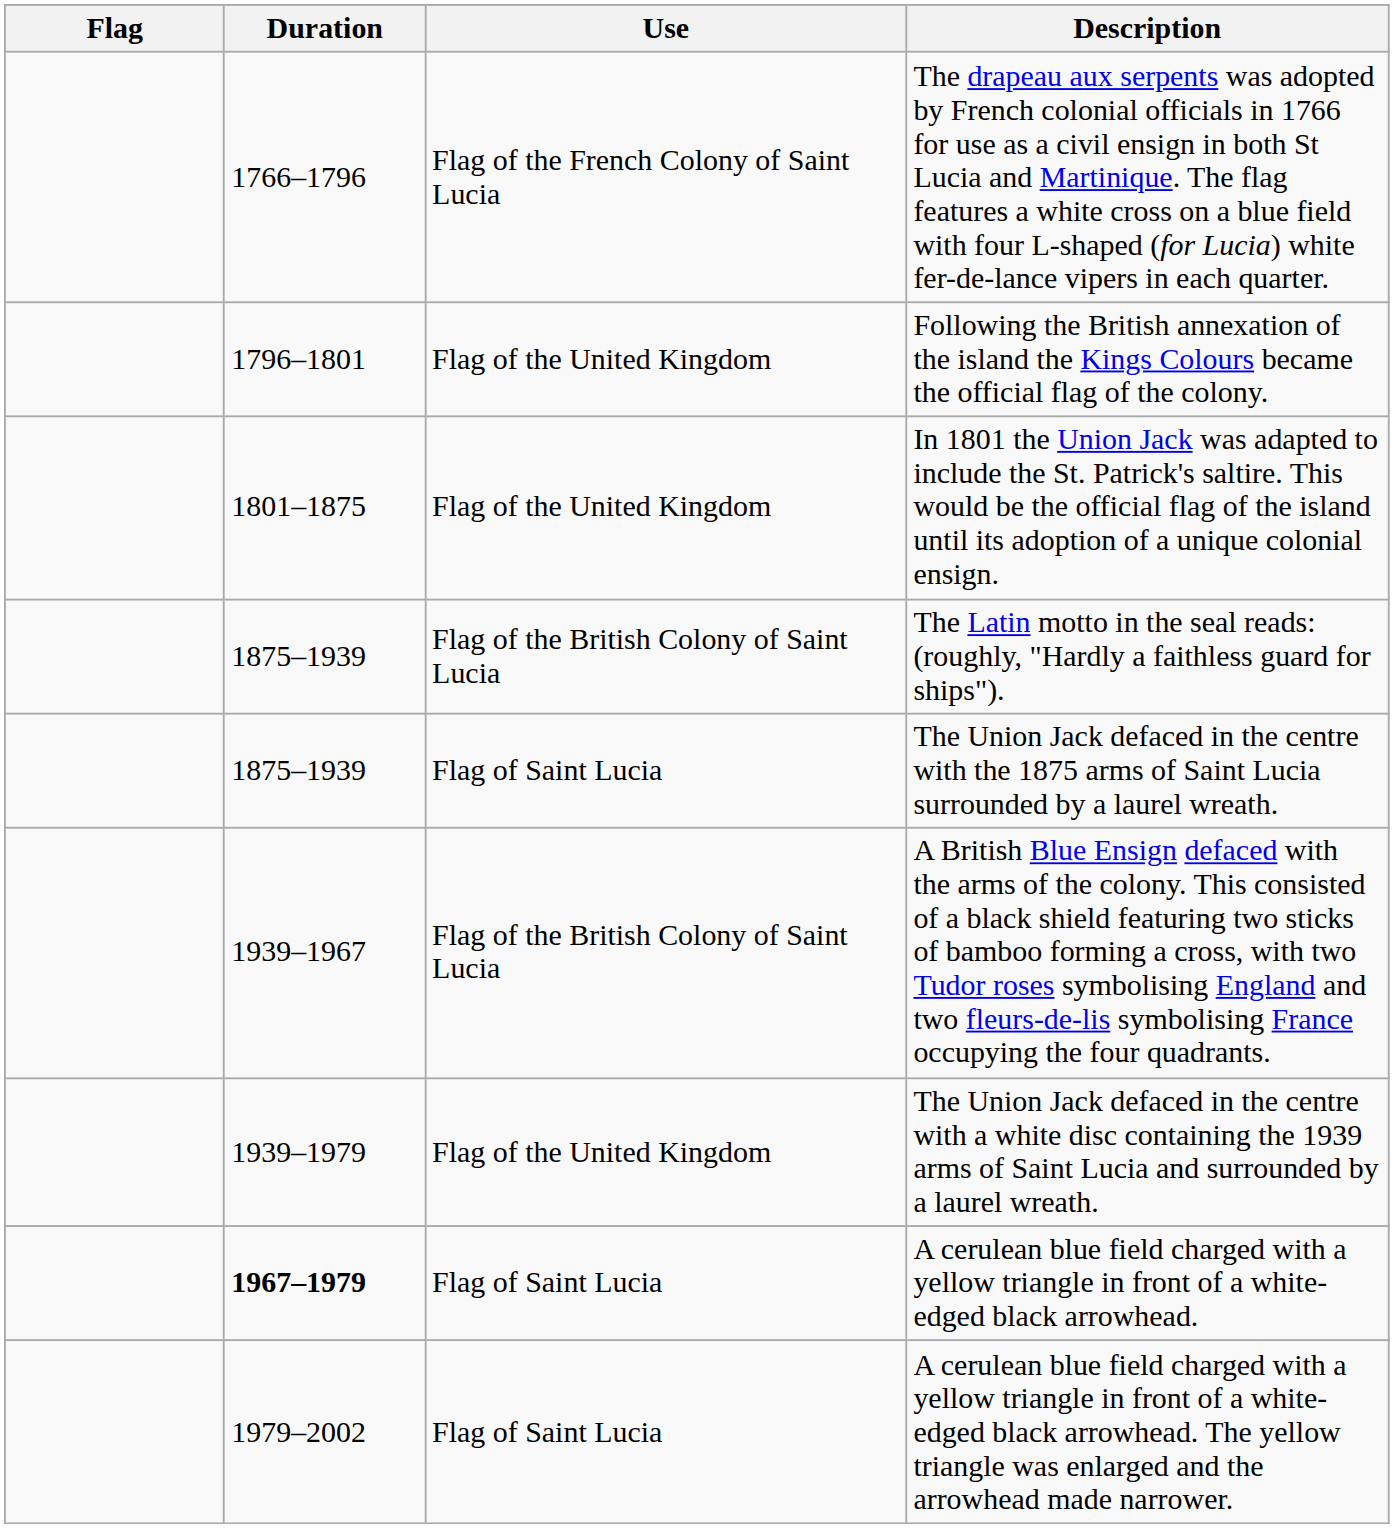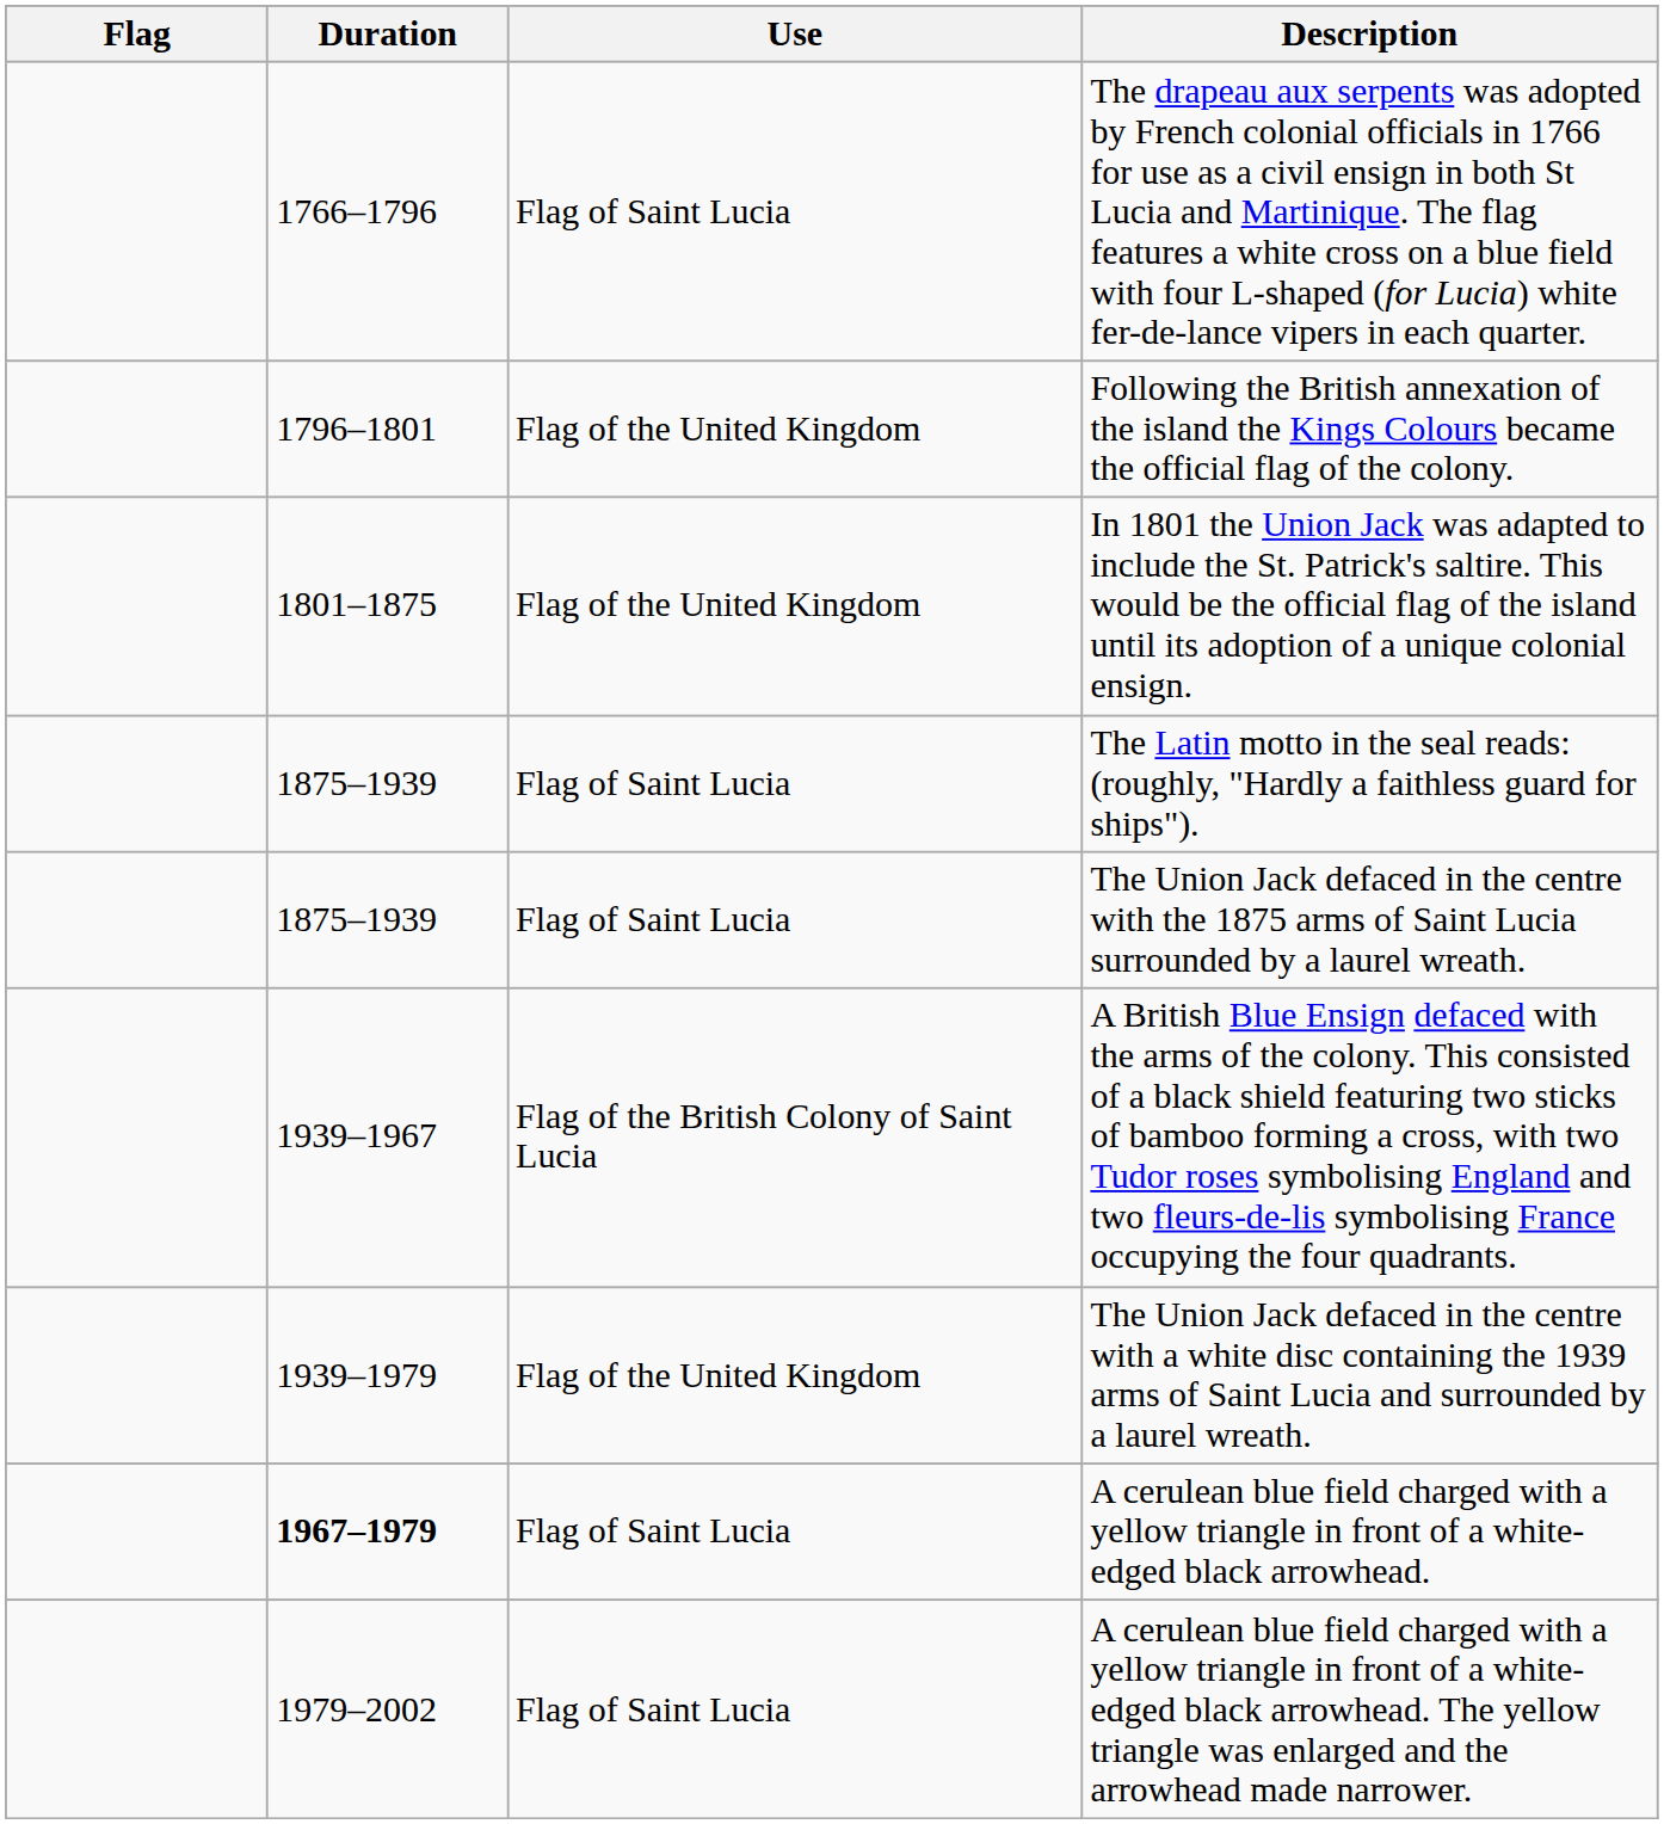row 2 | Use: Flag of the French Colony of Saint Lucia -> Flag of Saint Lucia
row 5 | Use: Flag of the British Colony of Saint Lucia -> Flag of Saint Lucia
